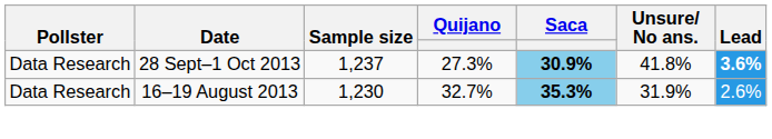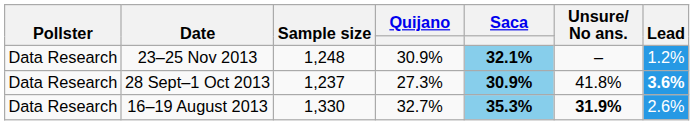+ row: Data Research | 23–25 Nov 2013 | 1,248 | 30.9% | 32.1% | – | 1.2%
16–19 August 2013 | Sample size: 1,230 -> 1,330
16–19 August 2013 | Unsure/ No ans.: normal -> bold
